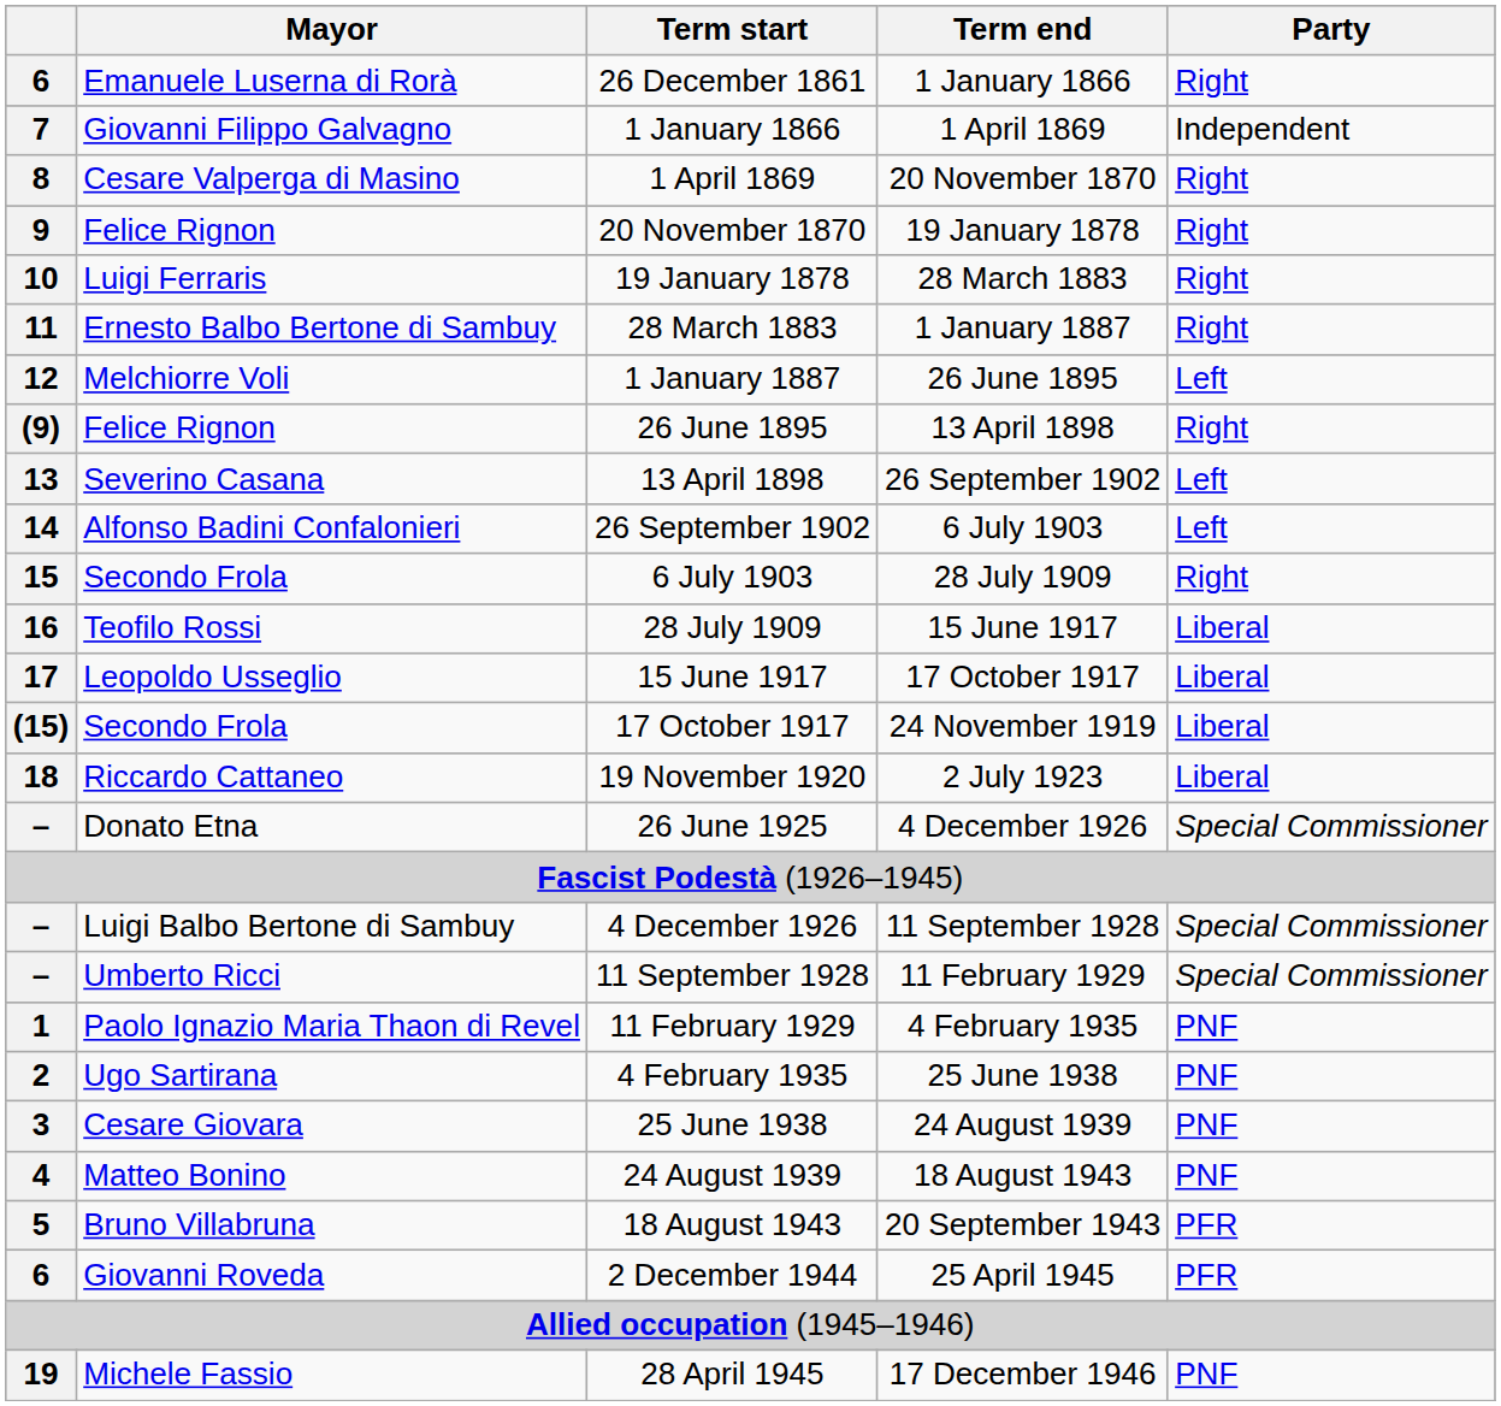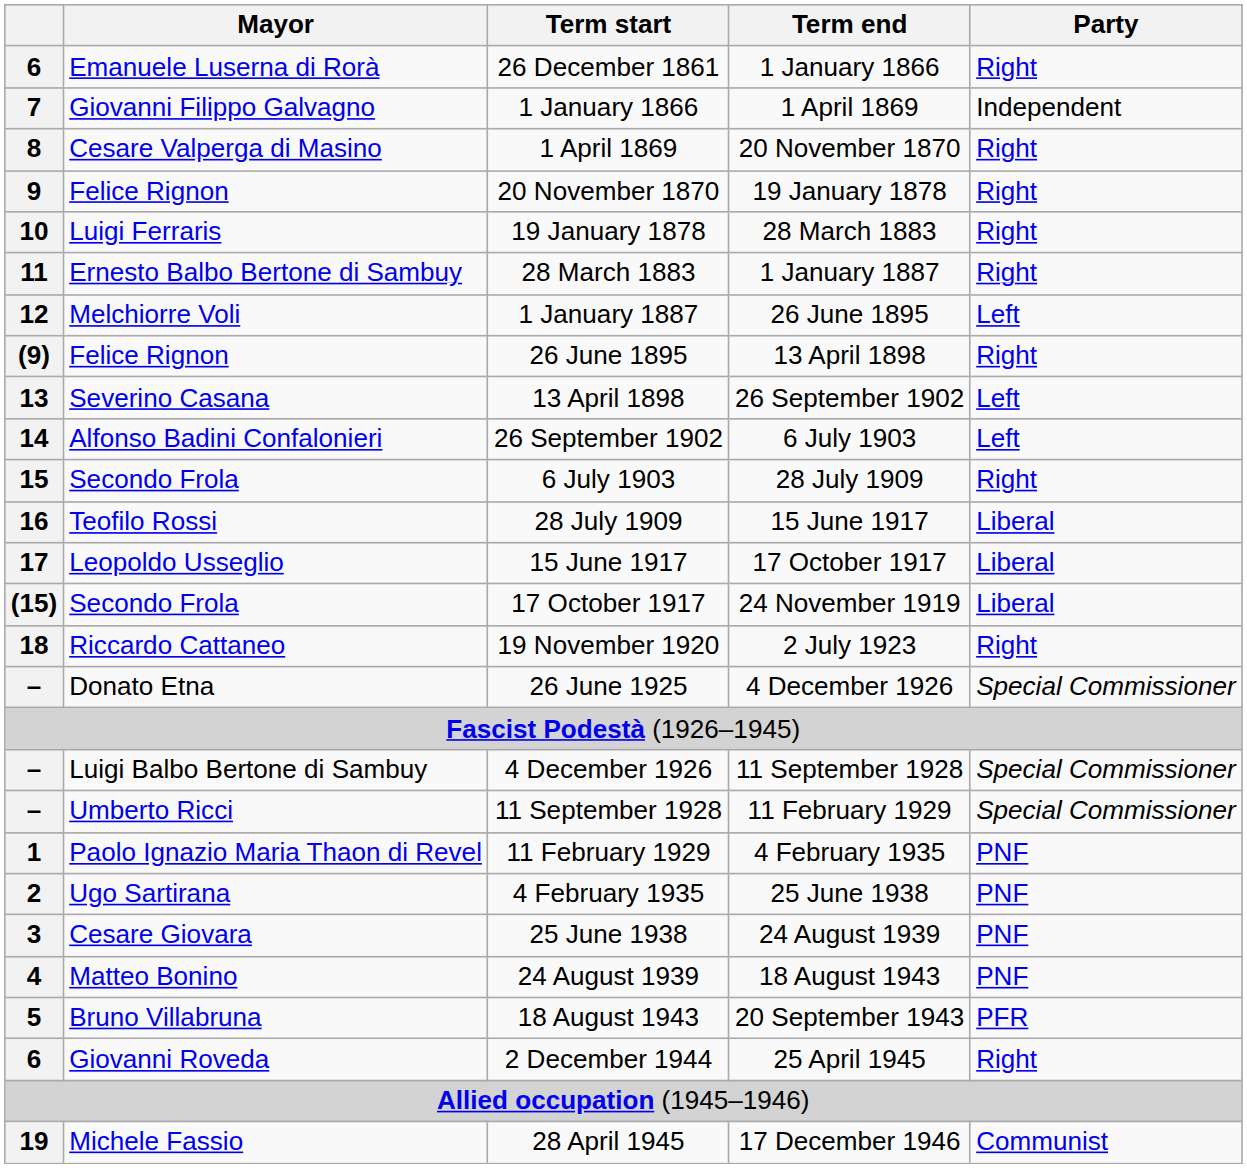19 November 1920 | Party: Liberal -> Right
2 December 1944 | Party: PFR -> Right
28 April 1945 | Party: PNF -> Communist
